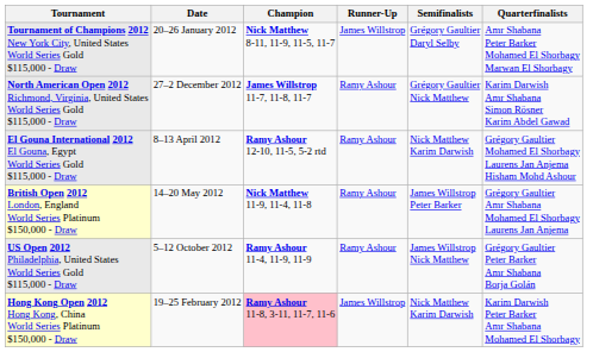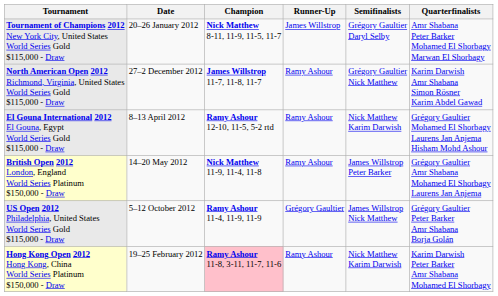row 6 | Runner-Up: Ramy Ashour -> Grégory Gaultier
row 7 | Runner-Up: James Willstrop -> Ramy Ashour
